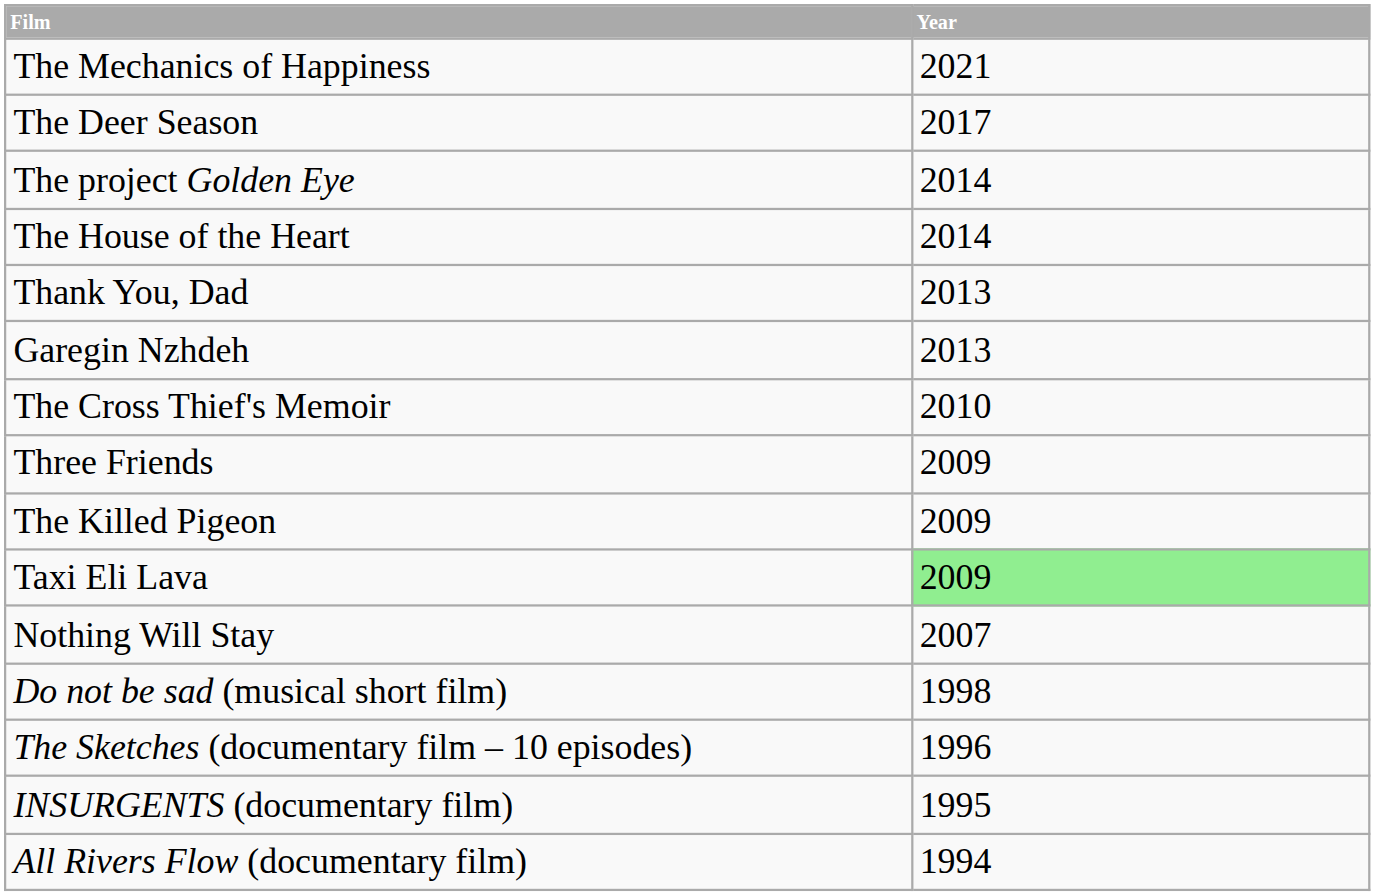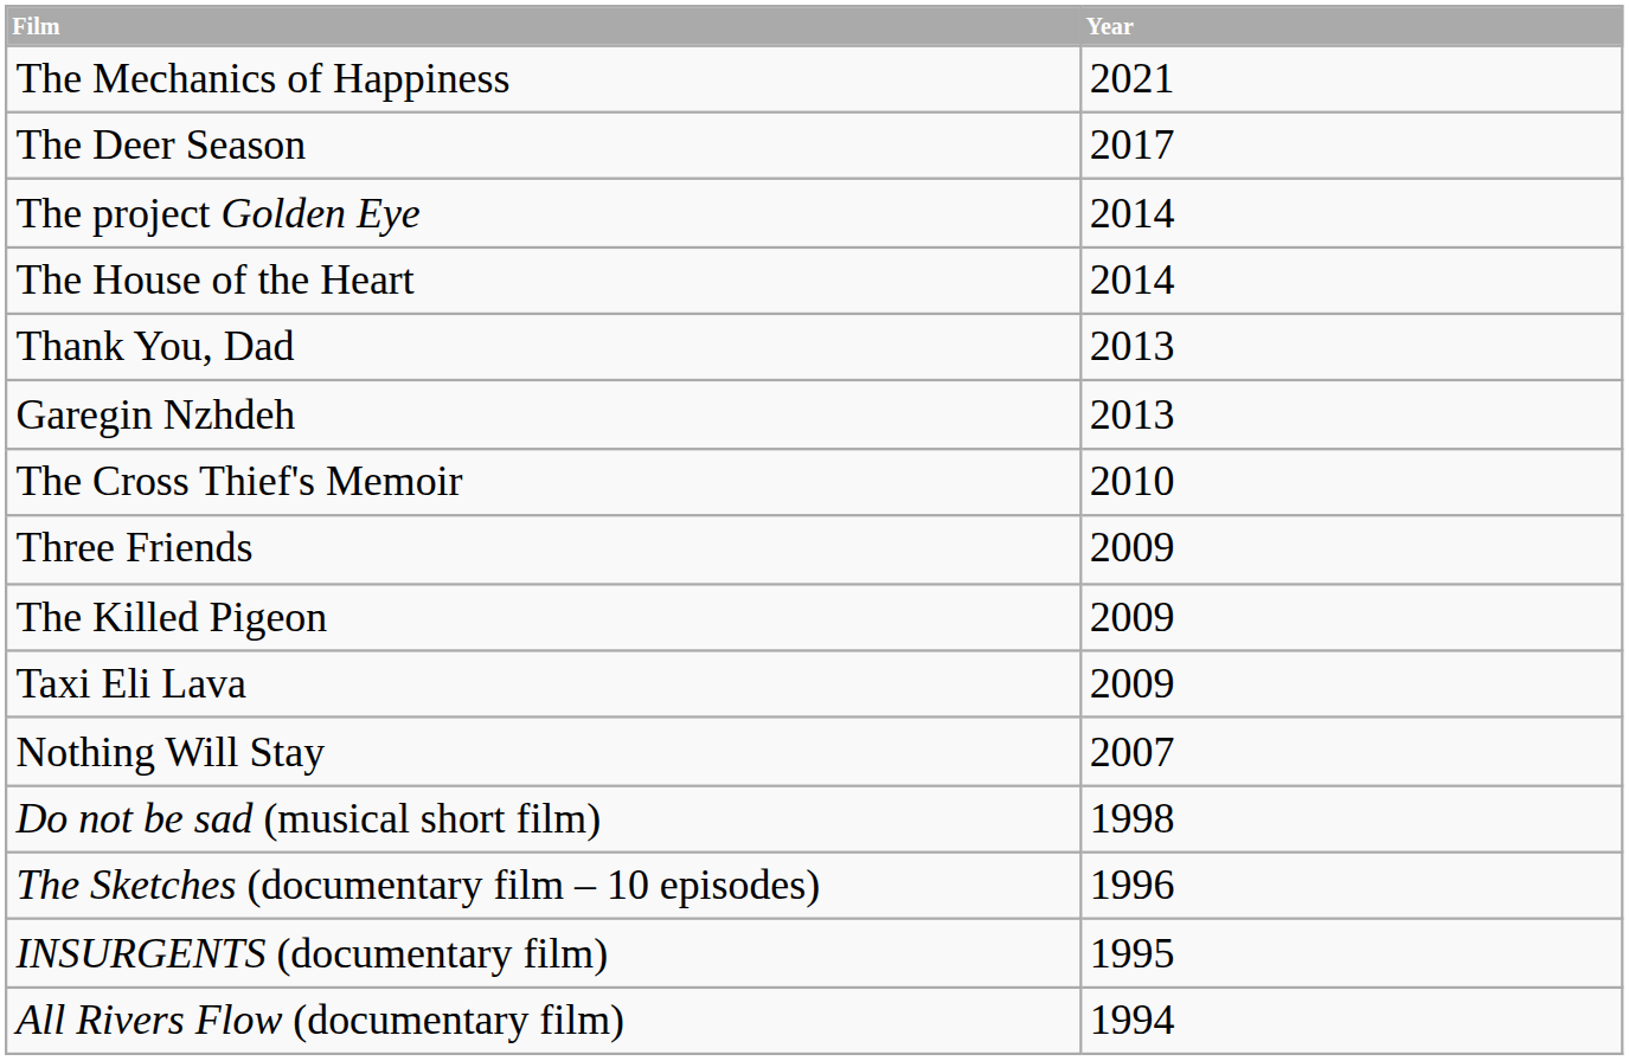Taxi Eli Lava | Year: lightgreen background -> no background
